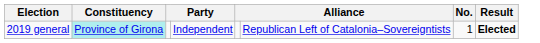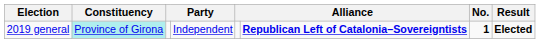2019 general | column 6: normal -> bold
2019 general | No.: normal -> bold
